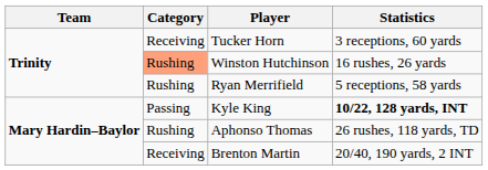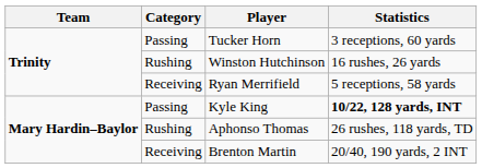Tucker Horn | Category: Receiving -> Passing
Winston Hutchinson | Category: lightsalmon background -> no background
Ryan Merrifield | Category: Rushing -> Receiving
